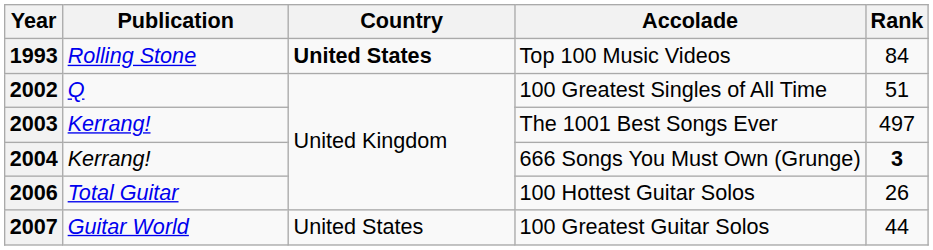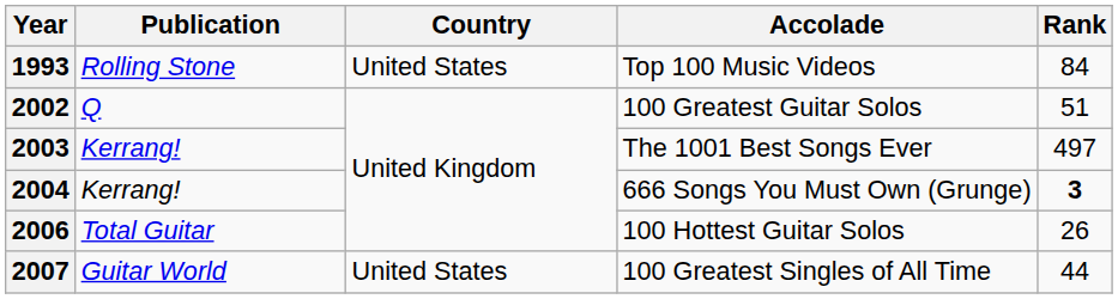1993 | Country: bold -> normal
2002 | Accolade: 100 Greatest Singles of All Time -> 100 Greatest Guitar Solos
2007 | Accolade: 100 Greatest Guitar Solos -> 100 Greatest Singles of All Time
